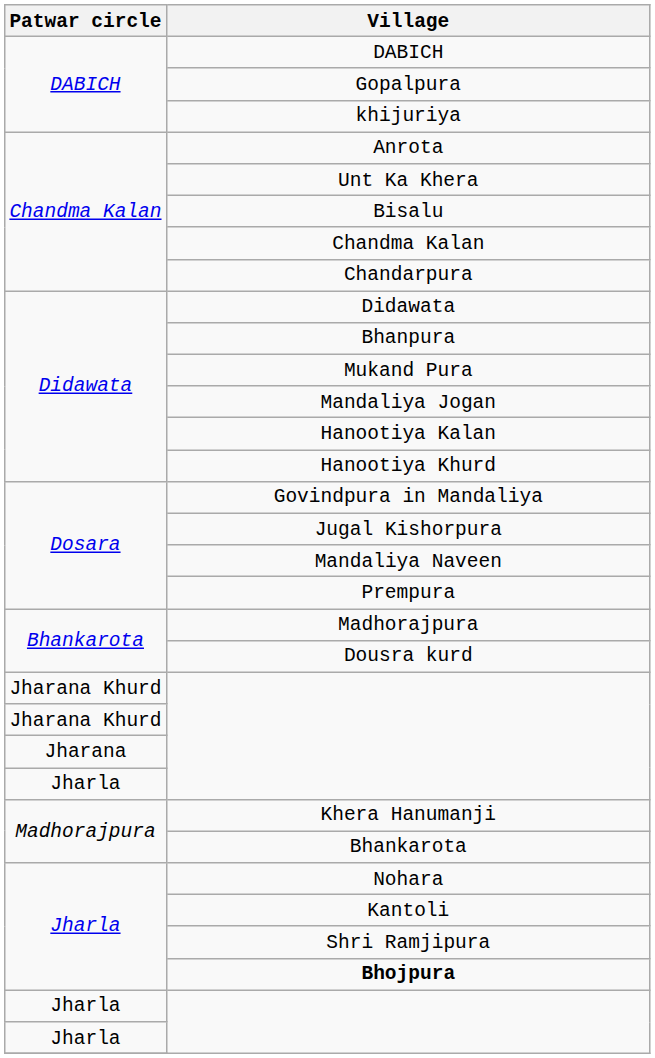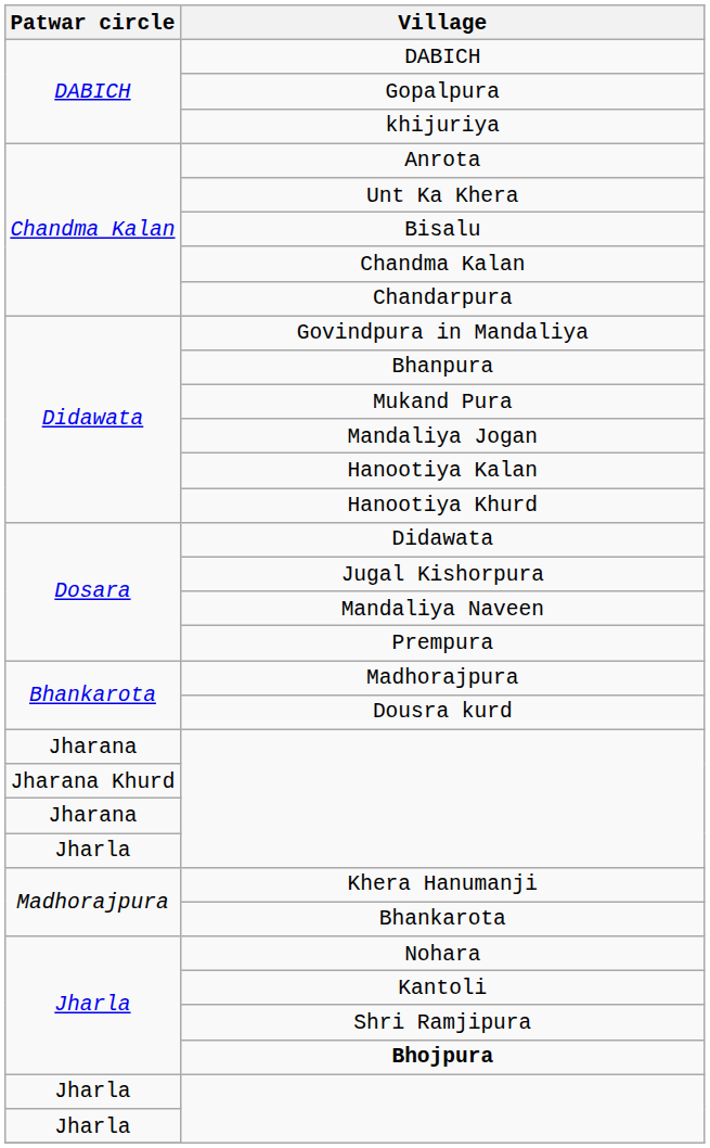row 10 | Village: Didawata -> Govindpura in Mandaliya
row 16 | Village: Govindpura in Mandaliya -> Didawata
row 22 | Patwar circle: Jharana Khurd -> Jharana
